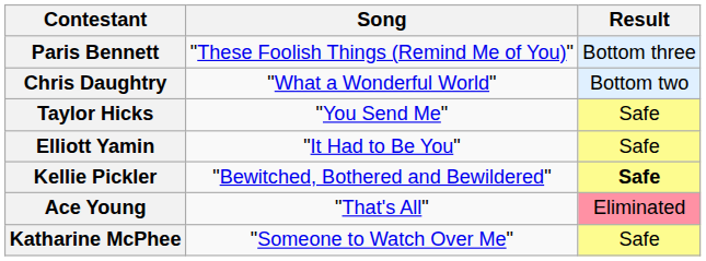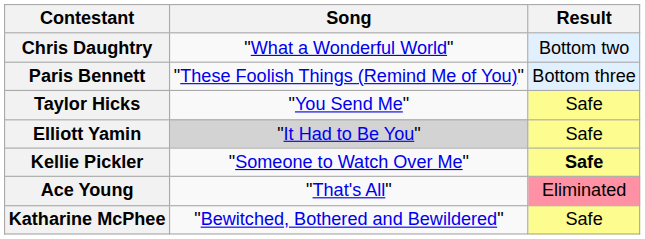rows swapped: Chris Daughtry <-> Paris Bennett
Elliott Yamin | Song: no background -> lightgrey background
Kellie Pickler | Song: "Bewitched, Bothered and Bewildered" -> "Someone to Watch Over Me"
Katharine McPhee | Song: "Someone to Watch Over Me" -> "Bewitched, Bothered and Bewildered"
